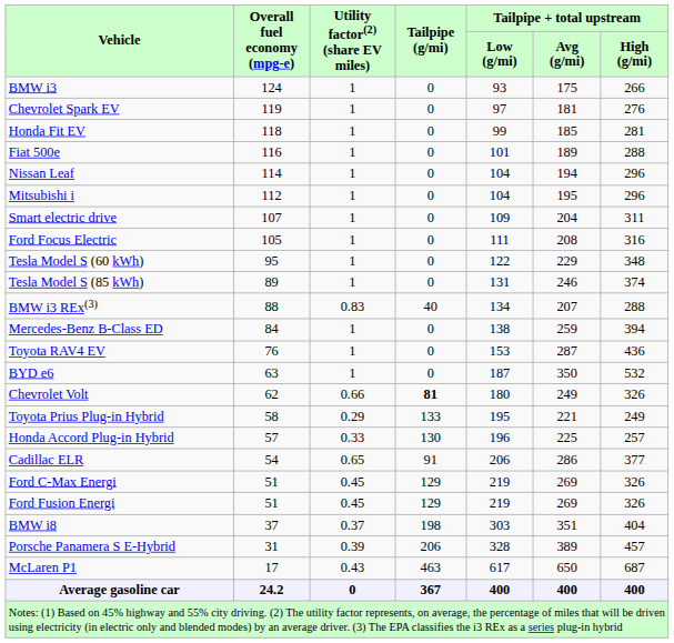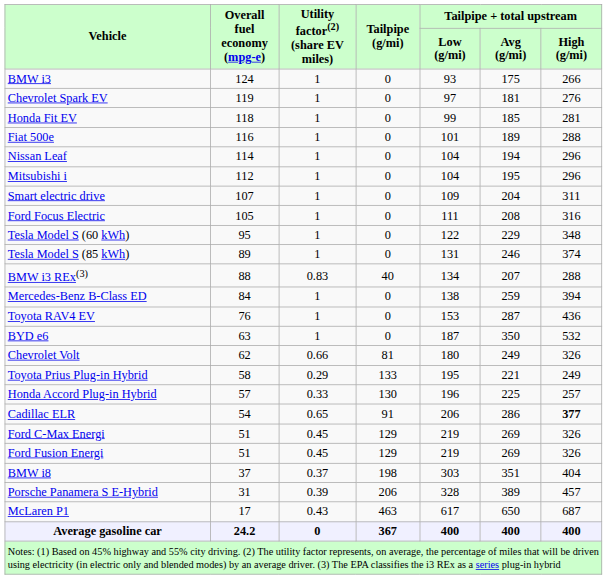Chevrolet Volt | Tailpipe (g/mi): bold -> normal
Cadillac ELR | Tailpipe + total upstream / High (g/mi): normal -> bold
